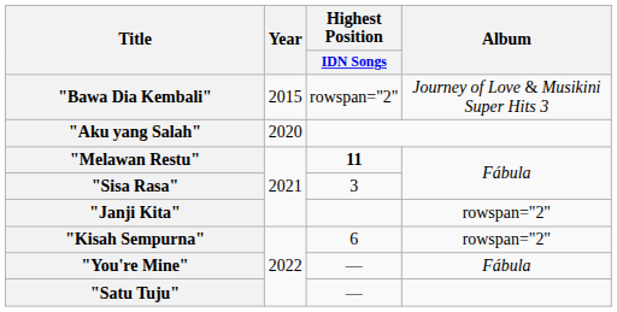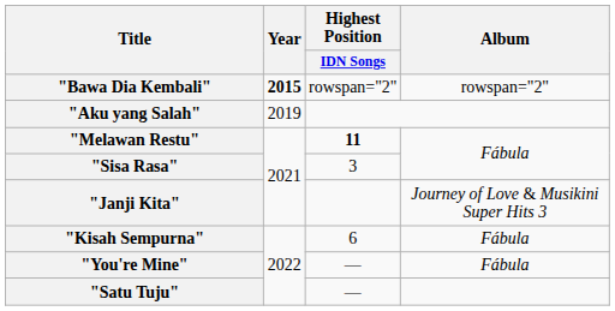"Bawa Dia Kembali" | Year: normal -> bold
"Bawa Dia Kembali" | Album: Journey of Love & Musikini Super Hits 3 -> rowspan="2"
"Aku yang Salah" | Year: 2020 -> 2019
"Janji Kita" | Album: rowspan="2" -> Journey of Love & Musikini Super Hits 3
"Kisah Sempurna" | Album: rowspan="2" -> Fábula
